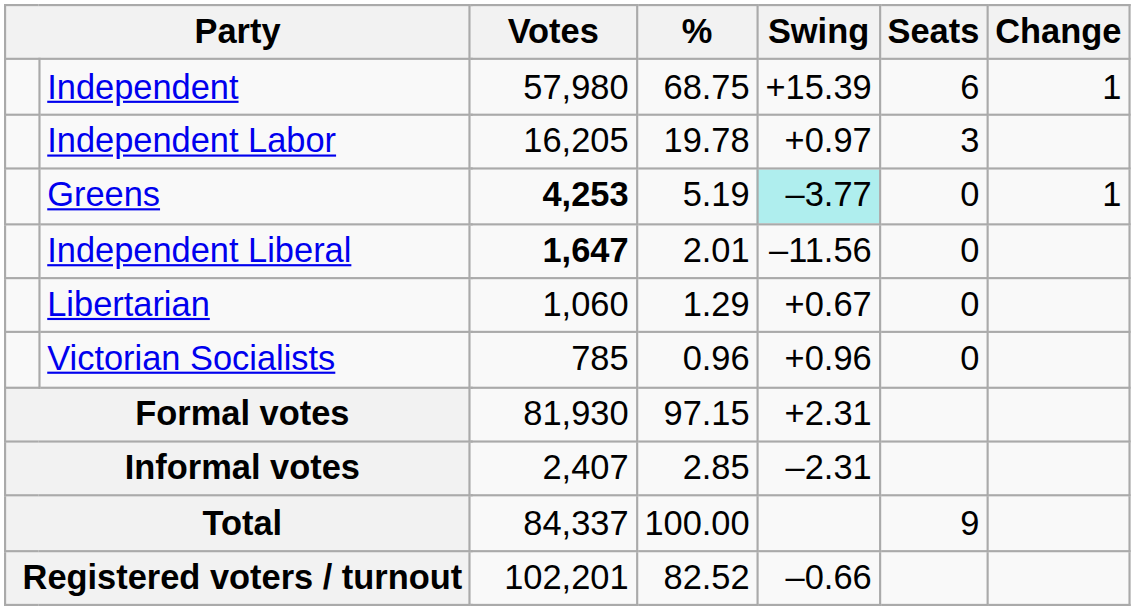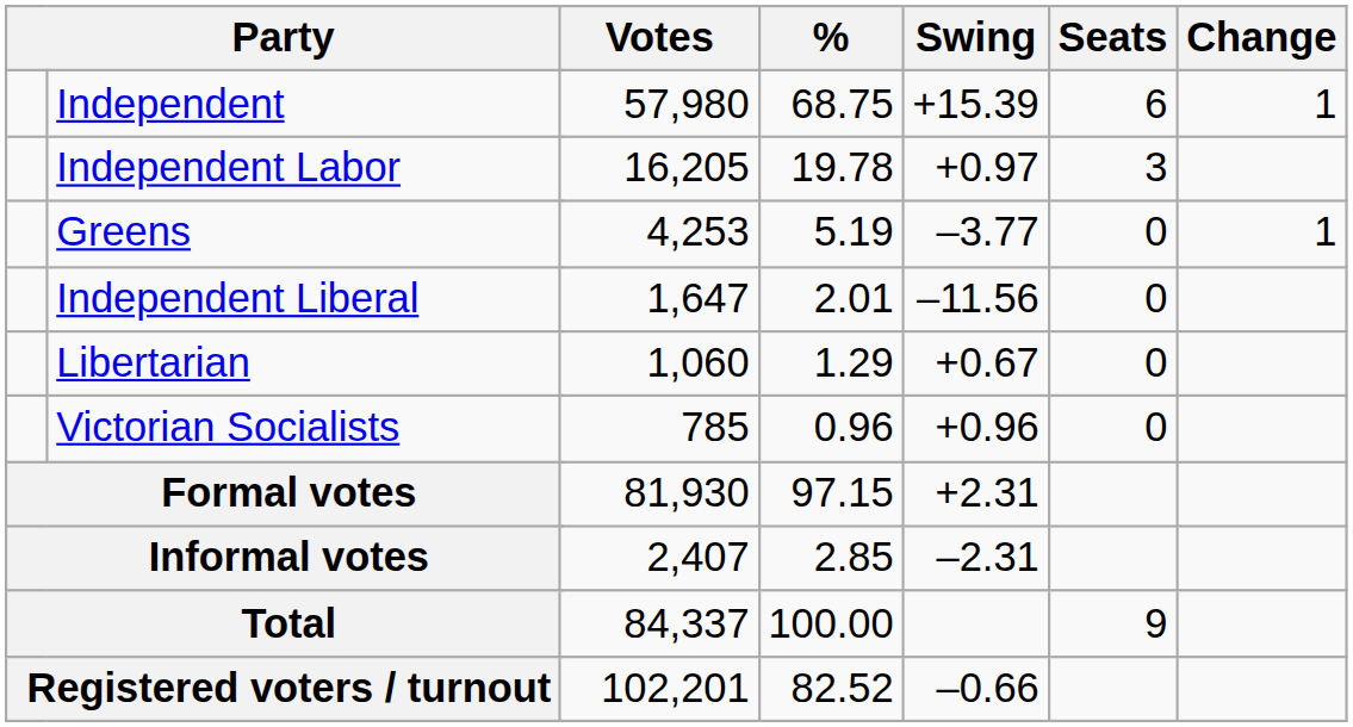Greens | Votes: bold -> normal
Greens | Swing: paleturquoise background -> no background
Independent Liberal | Votes: bold -> normal
